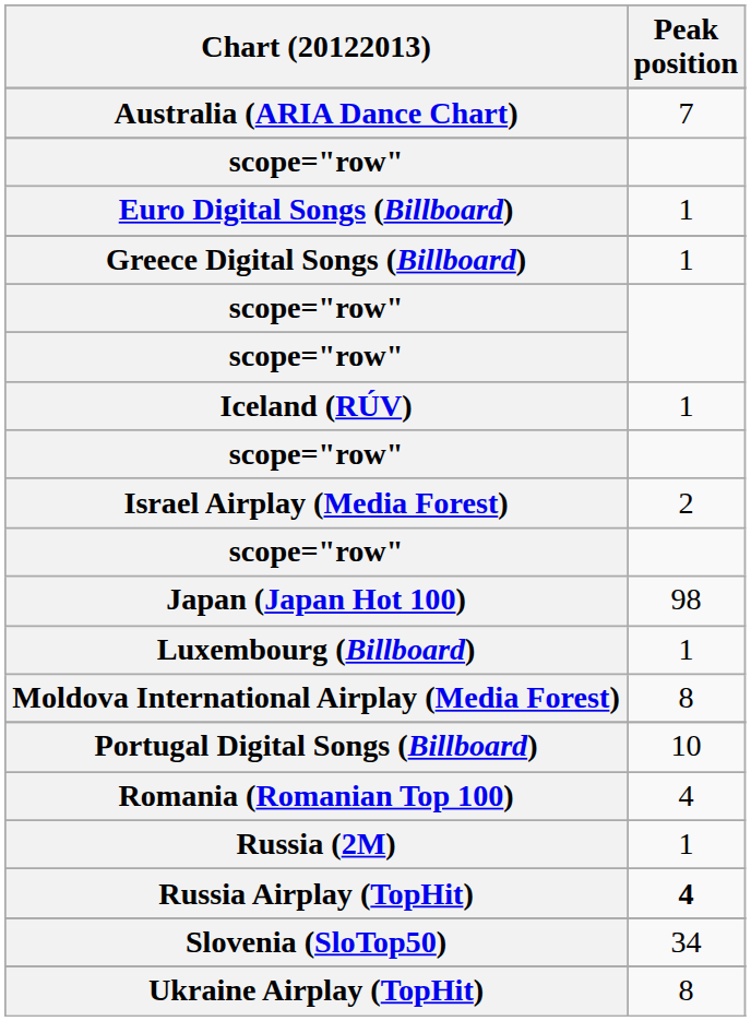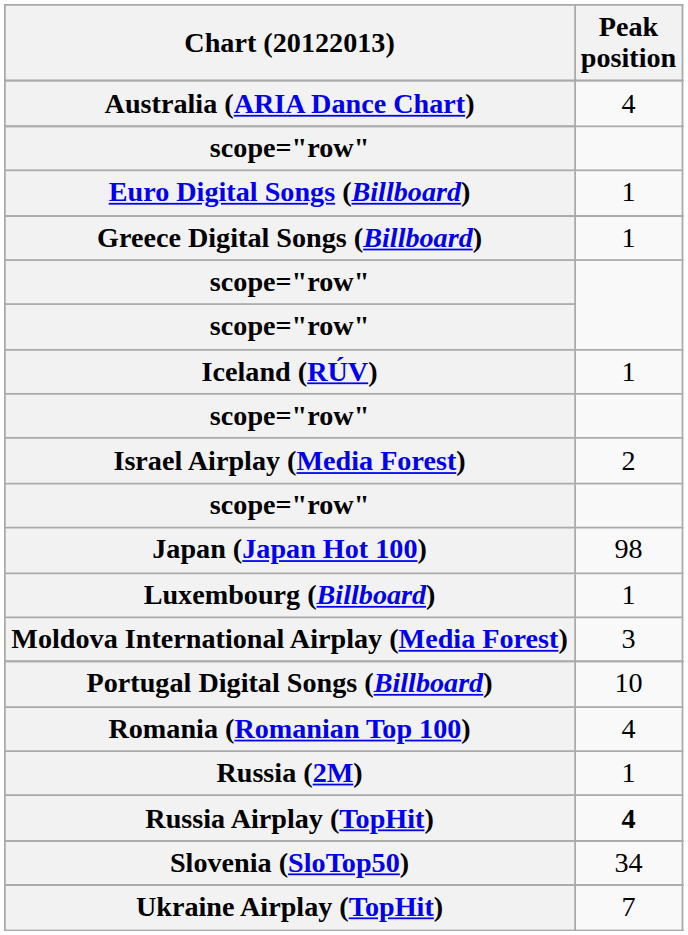Australia (ARIA Dance Chart) | Peak position: 7 -> 4
Moldova International Airplay (Media Forest) | Peak position: 8 -> 3
Ukraine Airplay (TopHit) | Peak position: 8 -> 7
